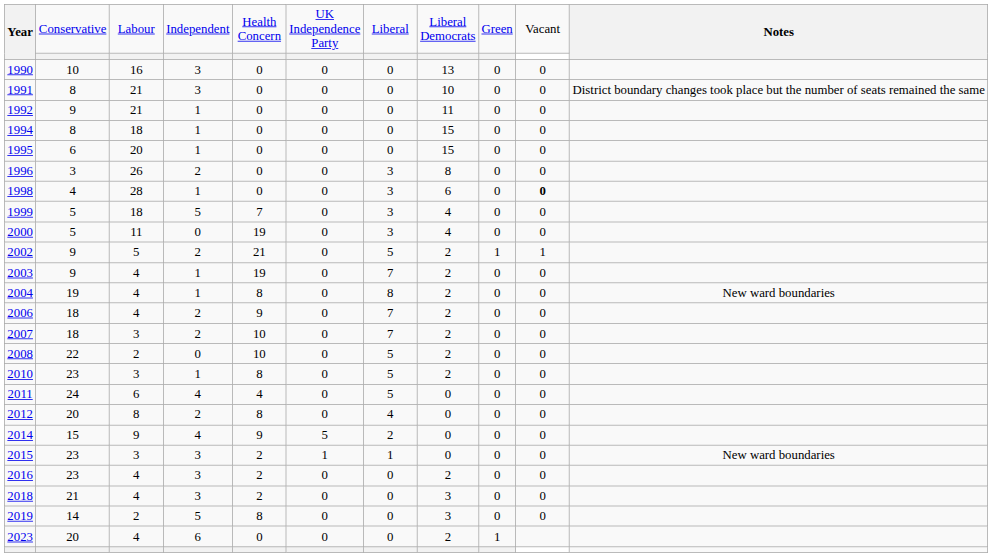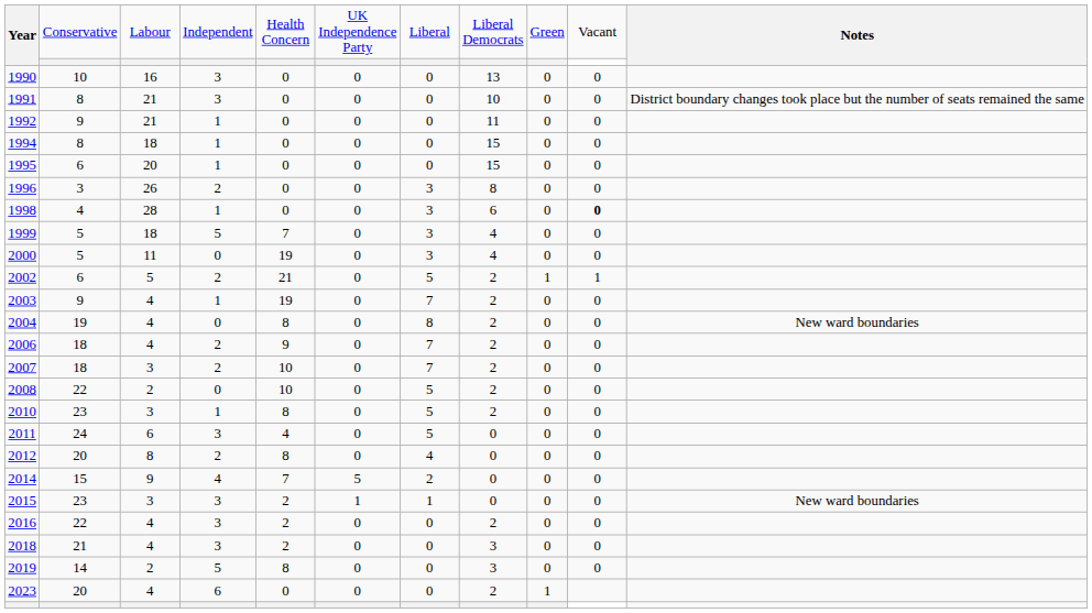2002 | column 2: 9 -> 6
2004 | column 4: 1 -> 0
2011 | column 4: 4 -> 3
2014 | column 5: 9 -> 7
2016 | column 2: 23 -> 22
